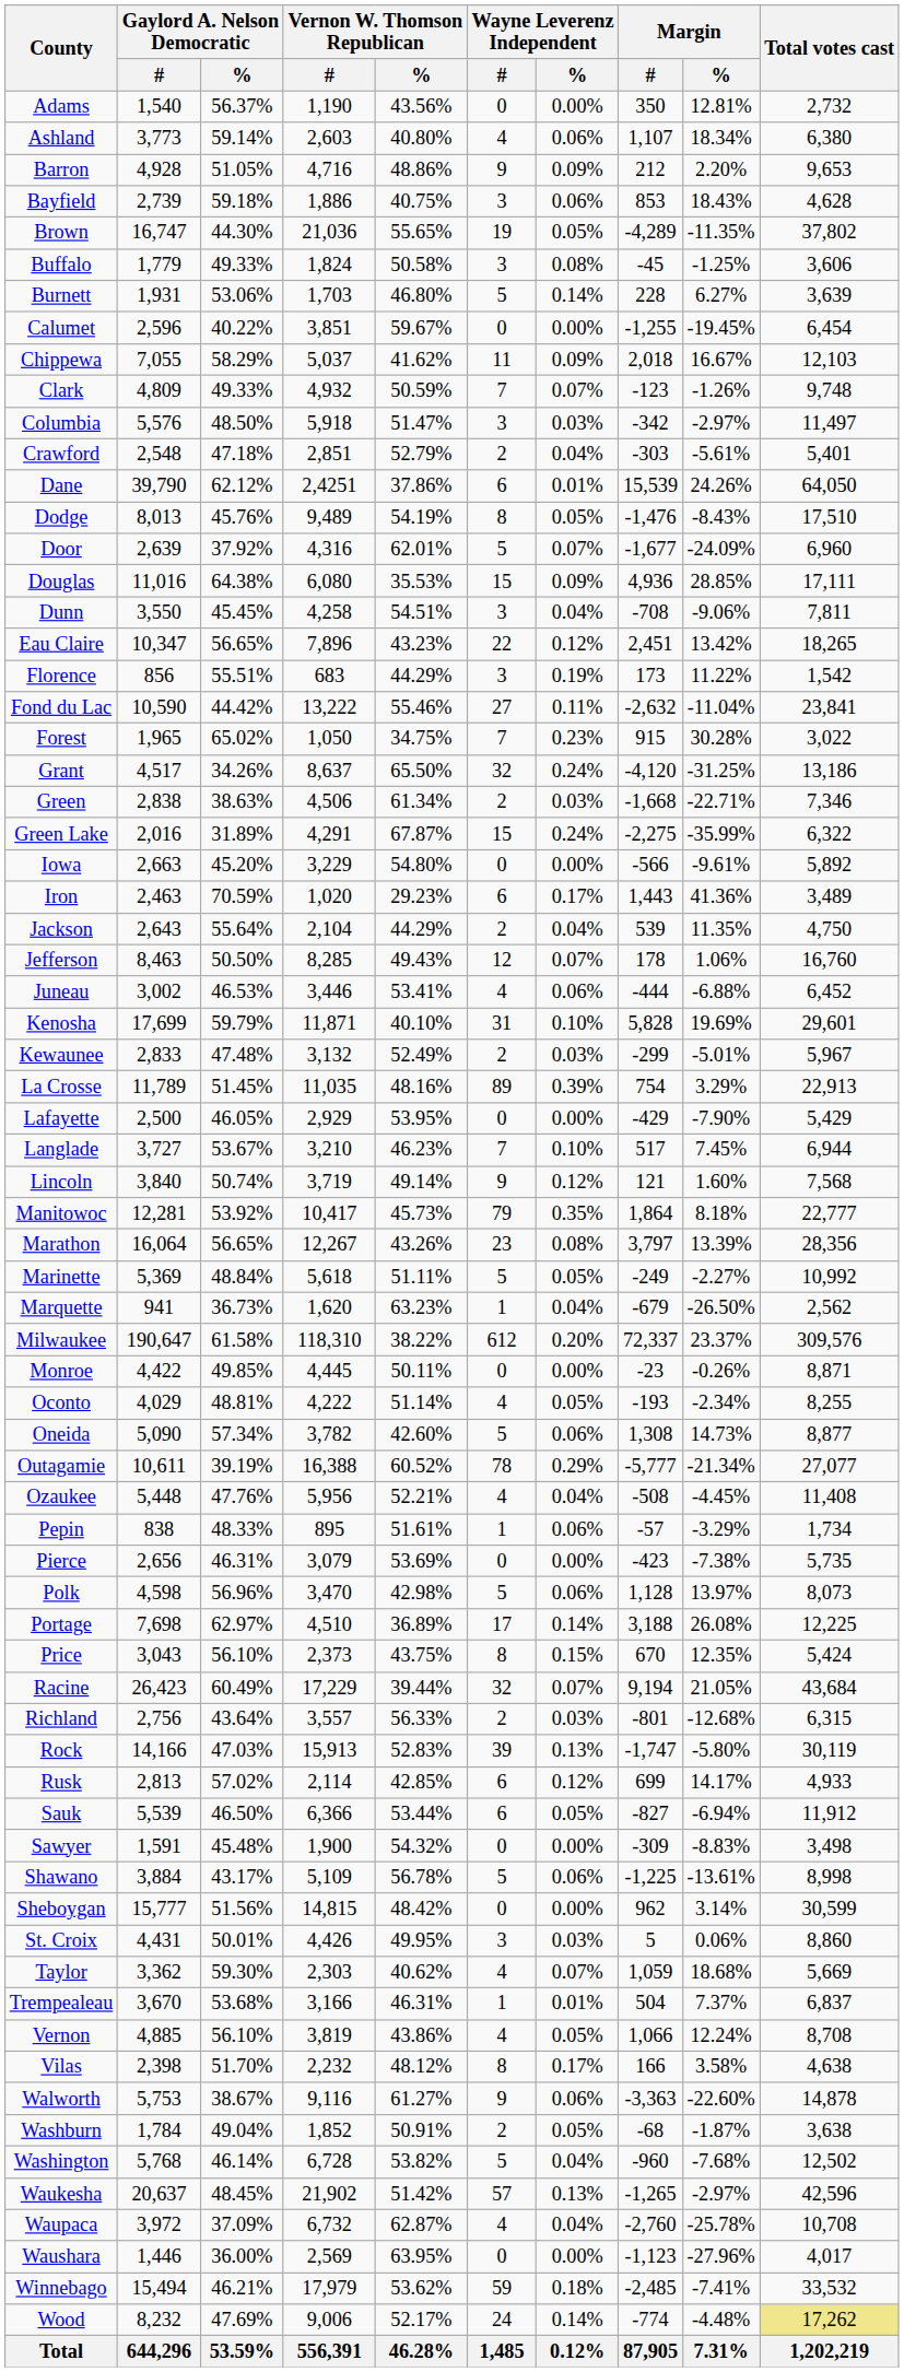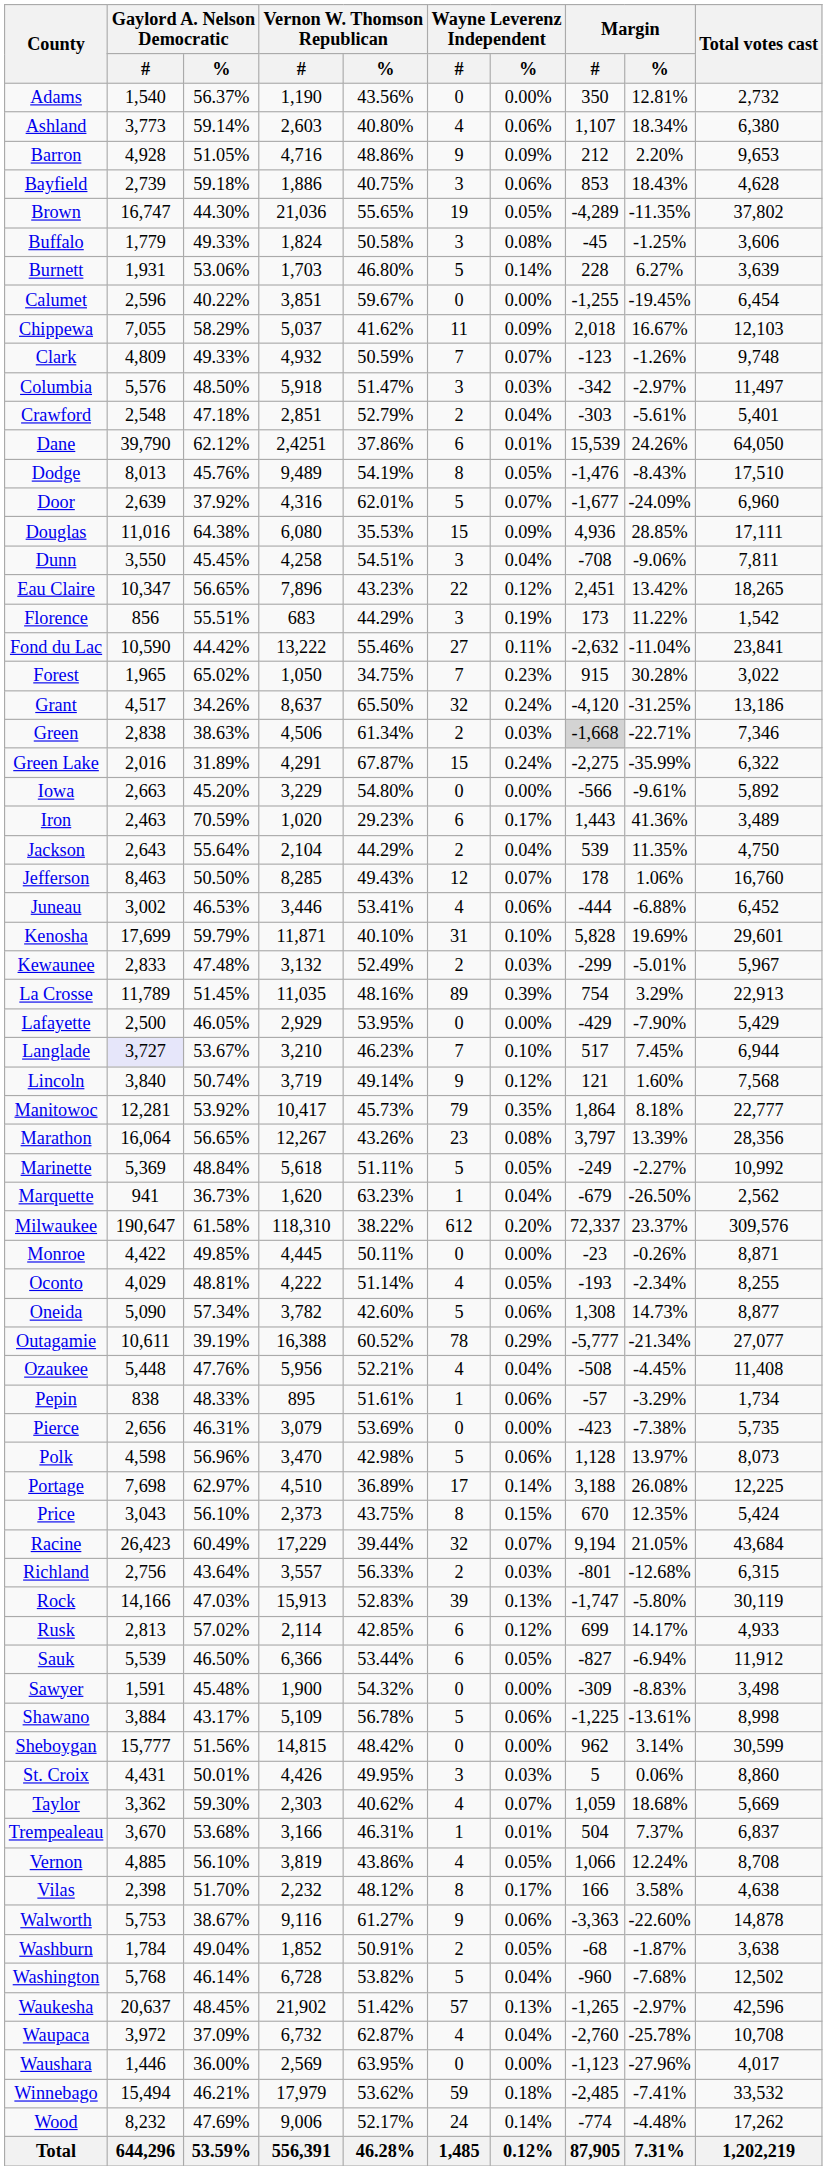Green | Margin / #: no background -> lightgrey background
Langlade | Gaylord A. Nelson Democratic / #: no background -> lavender background
Wood | Total votes cast: khaki background -> no background
